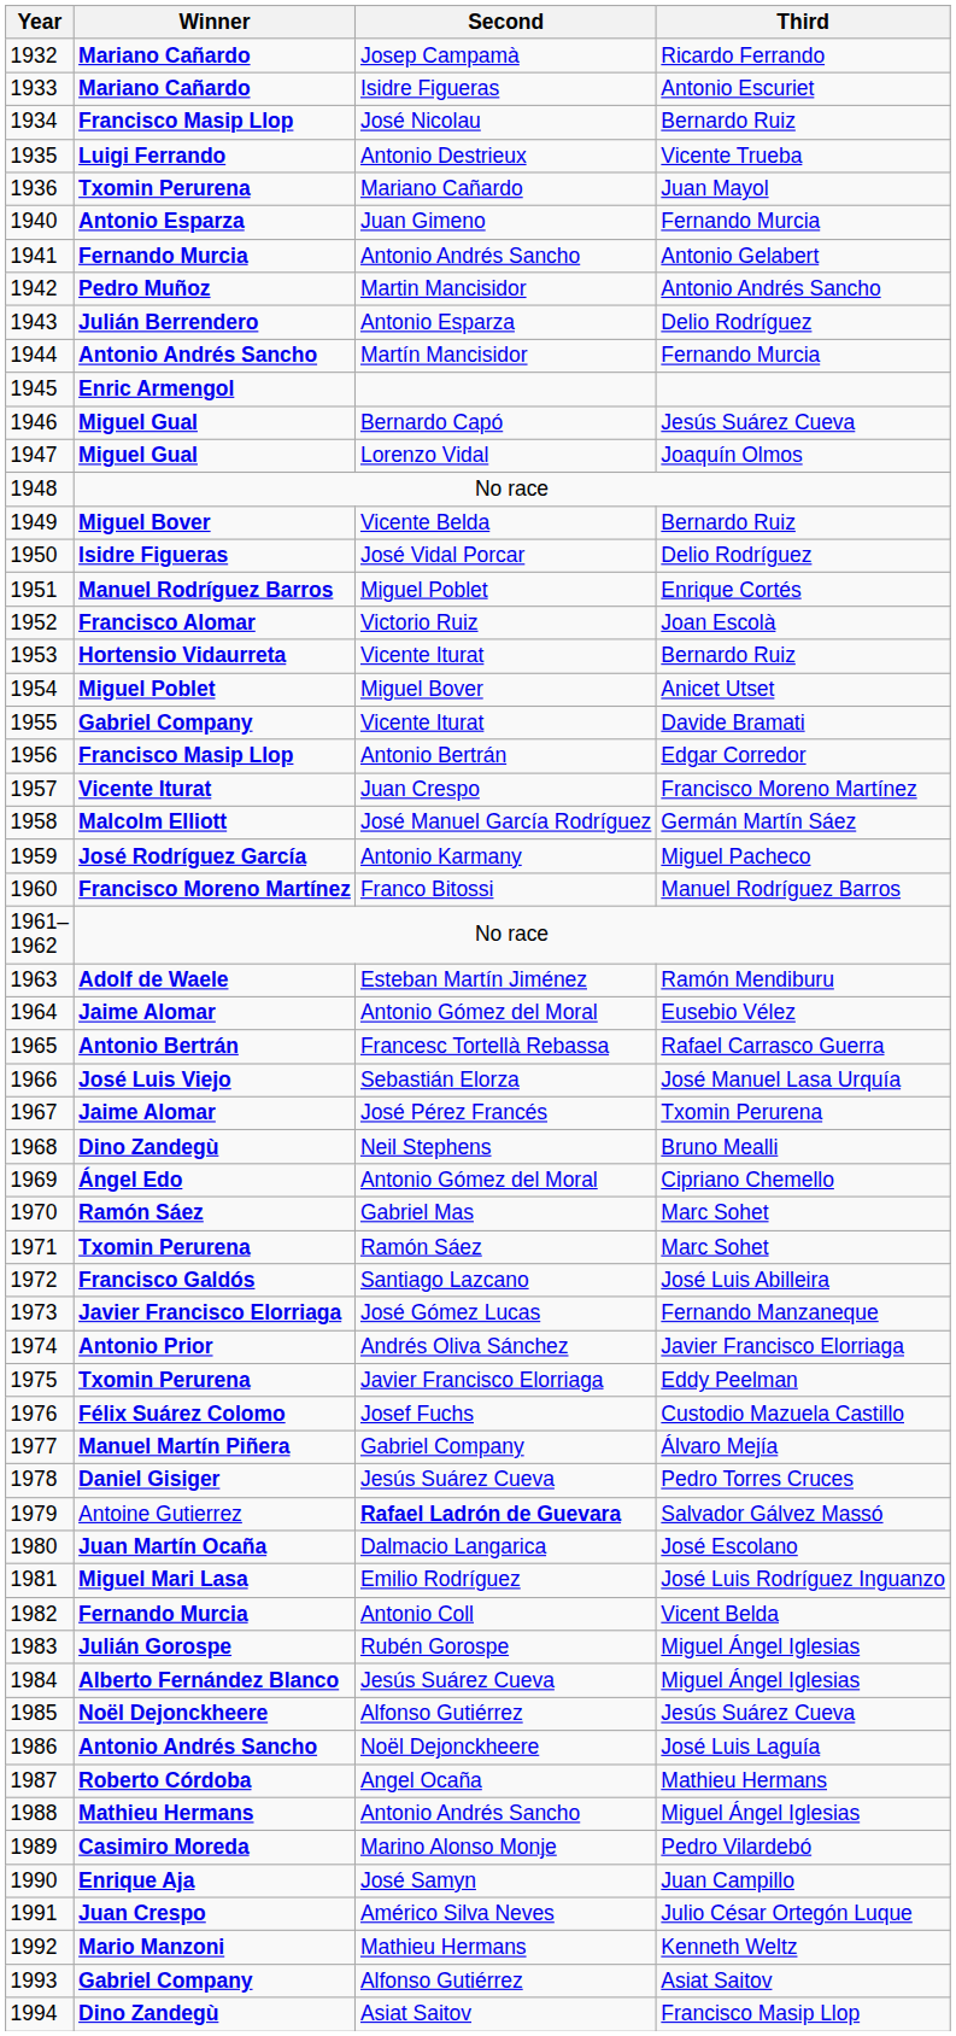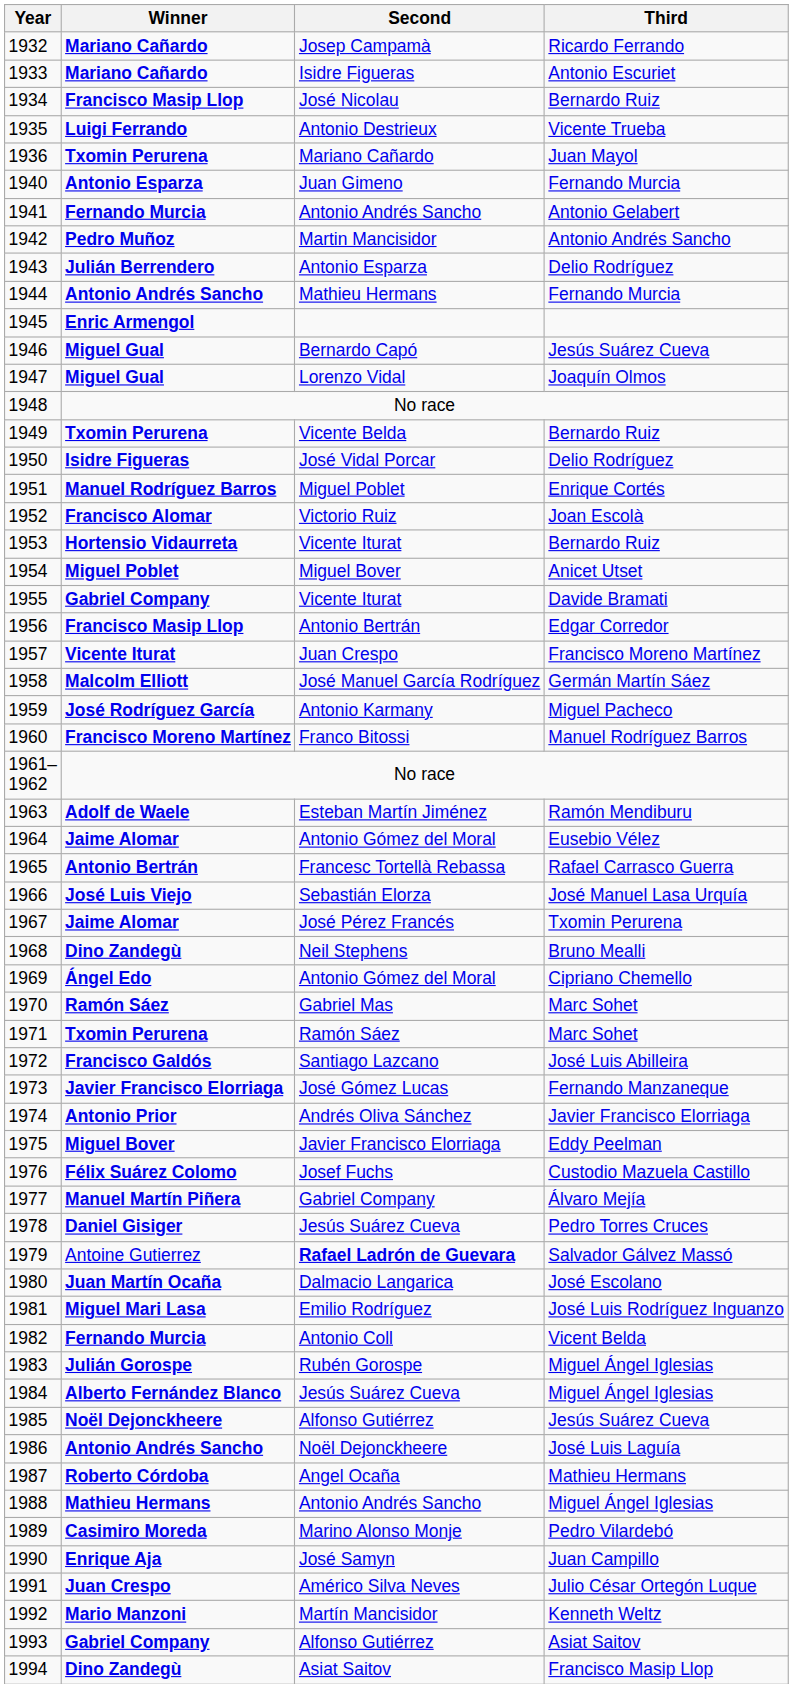1944 | Second: Martín Mancisidor -> Mathieu Hermans
1949 | Winner: Miguel Bover -> Txomin Perurena
1975 | Winner: Txomin Perurena -> Miguel Bover
1992 | Second: Mathieu Hermans -> Martín Mancisidor
